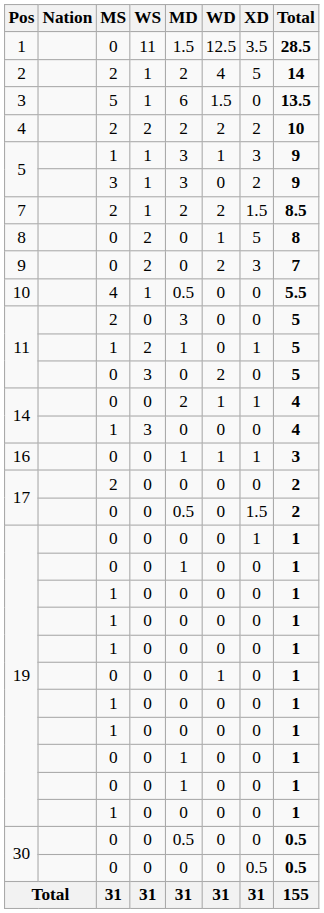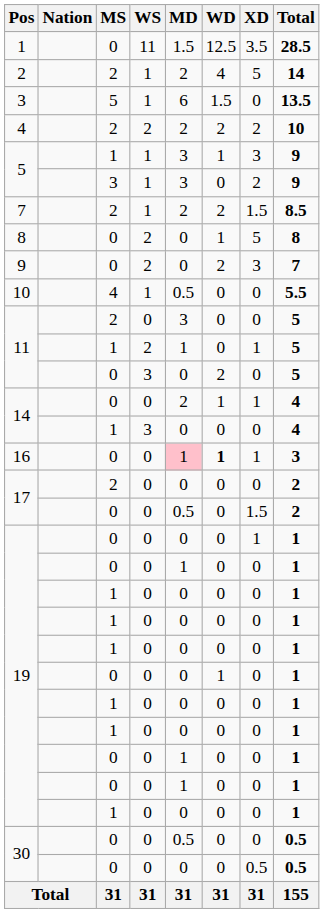16 | MD: no background -> pink background
16 | WD: normal -> bold
